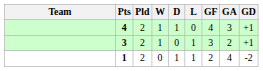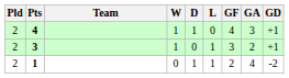columns swapped: Team <-> Pld
